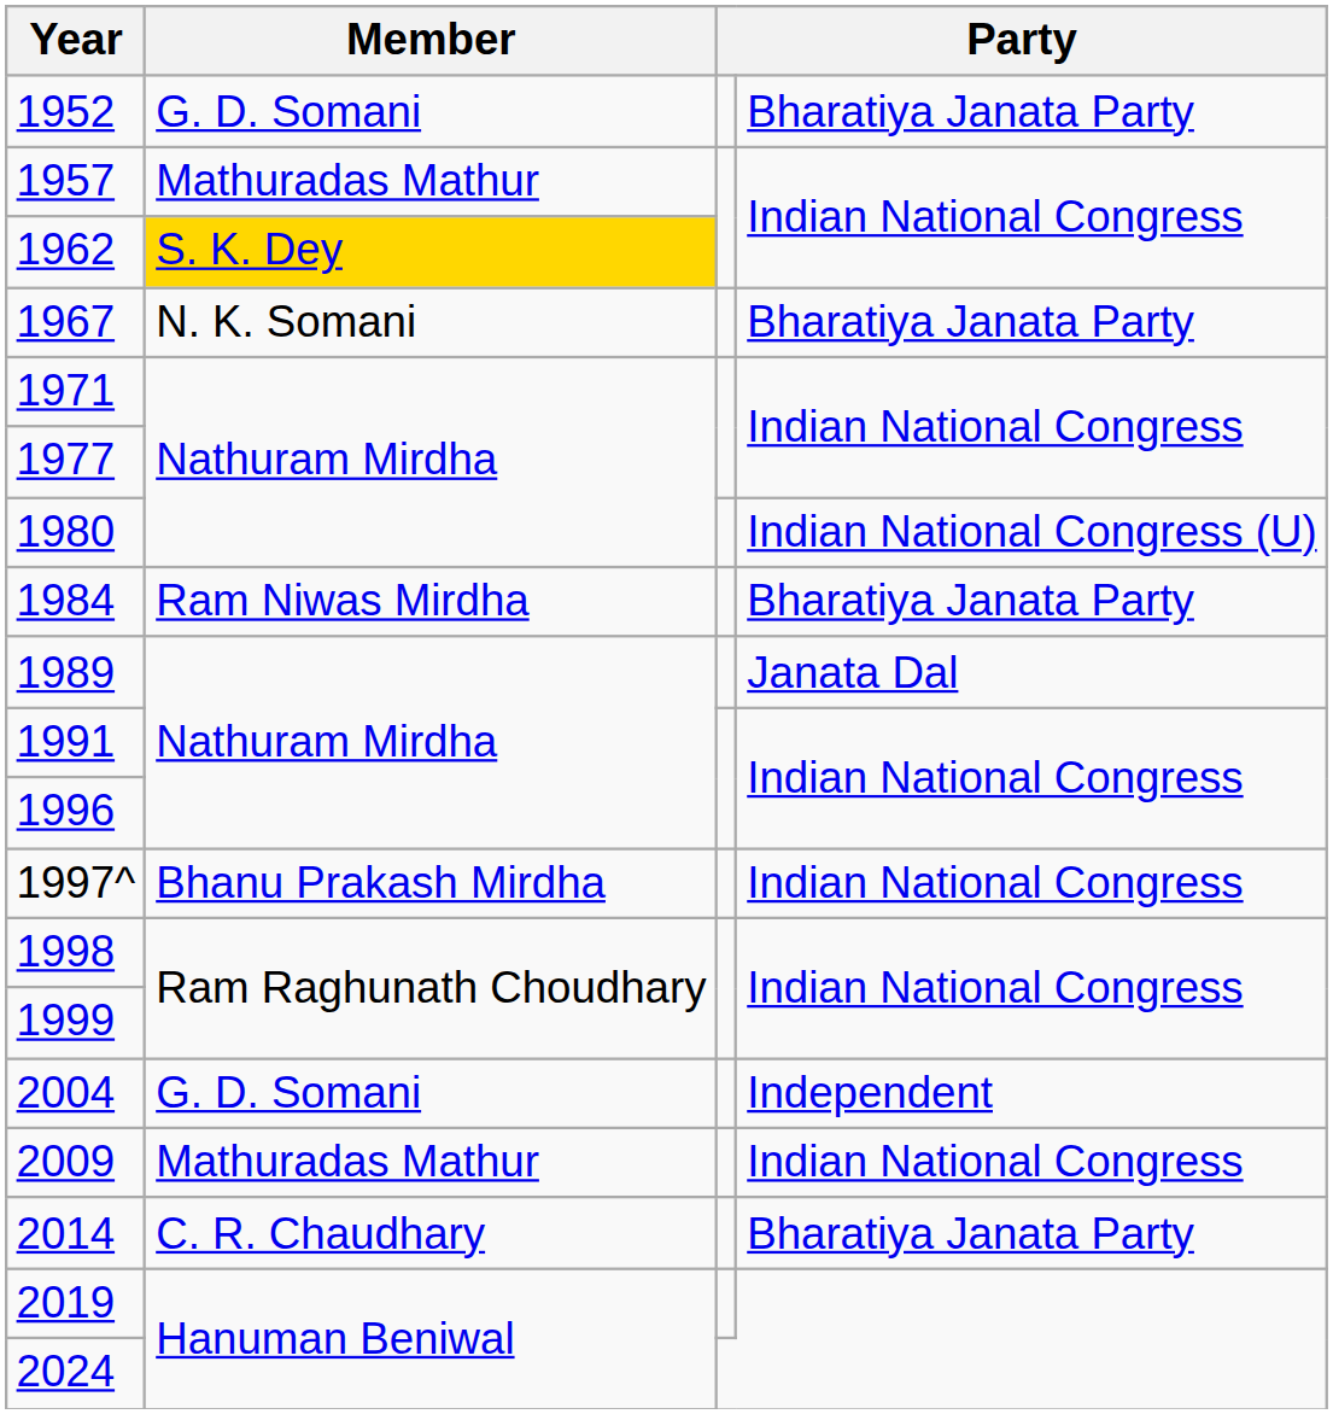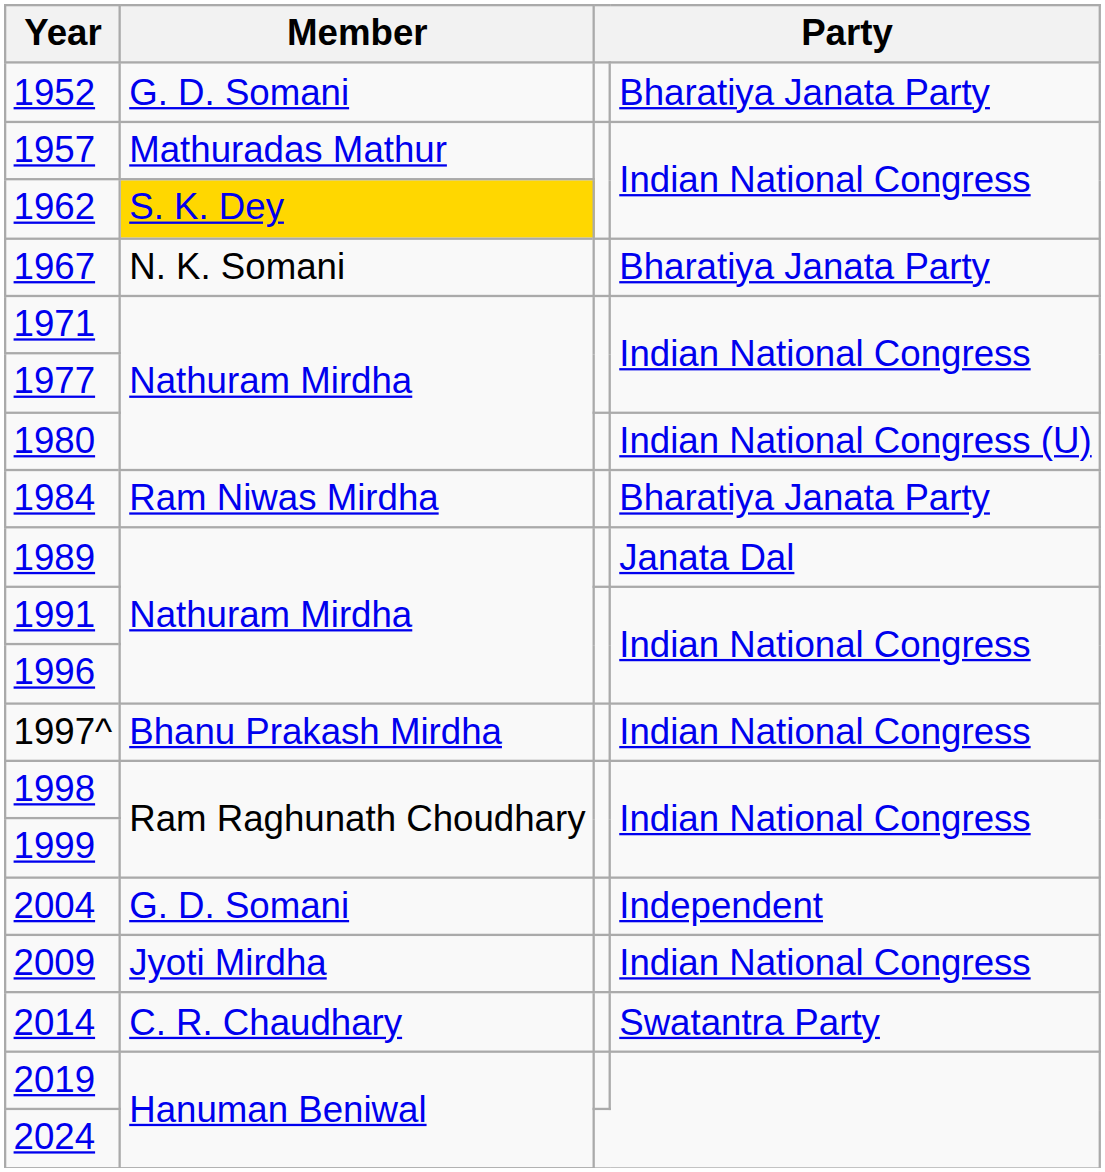2009 | Member: Mathuradas Mathur -> Jyoti Mirdha
2014 | column 4: Bharatiya Janata Party -> Swatantra Party
